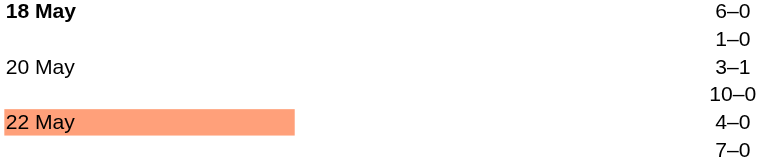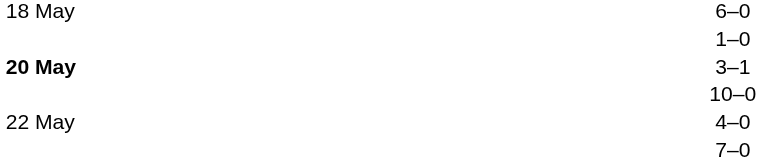6–0 | column 1: bold -> normal
3–1 | column 1: normal -> bold
4–0 | column 1: lightsalmon background -> no background
